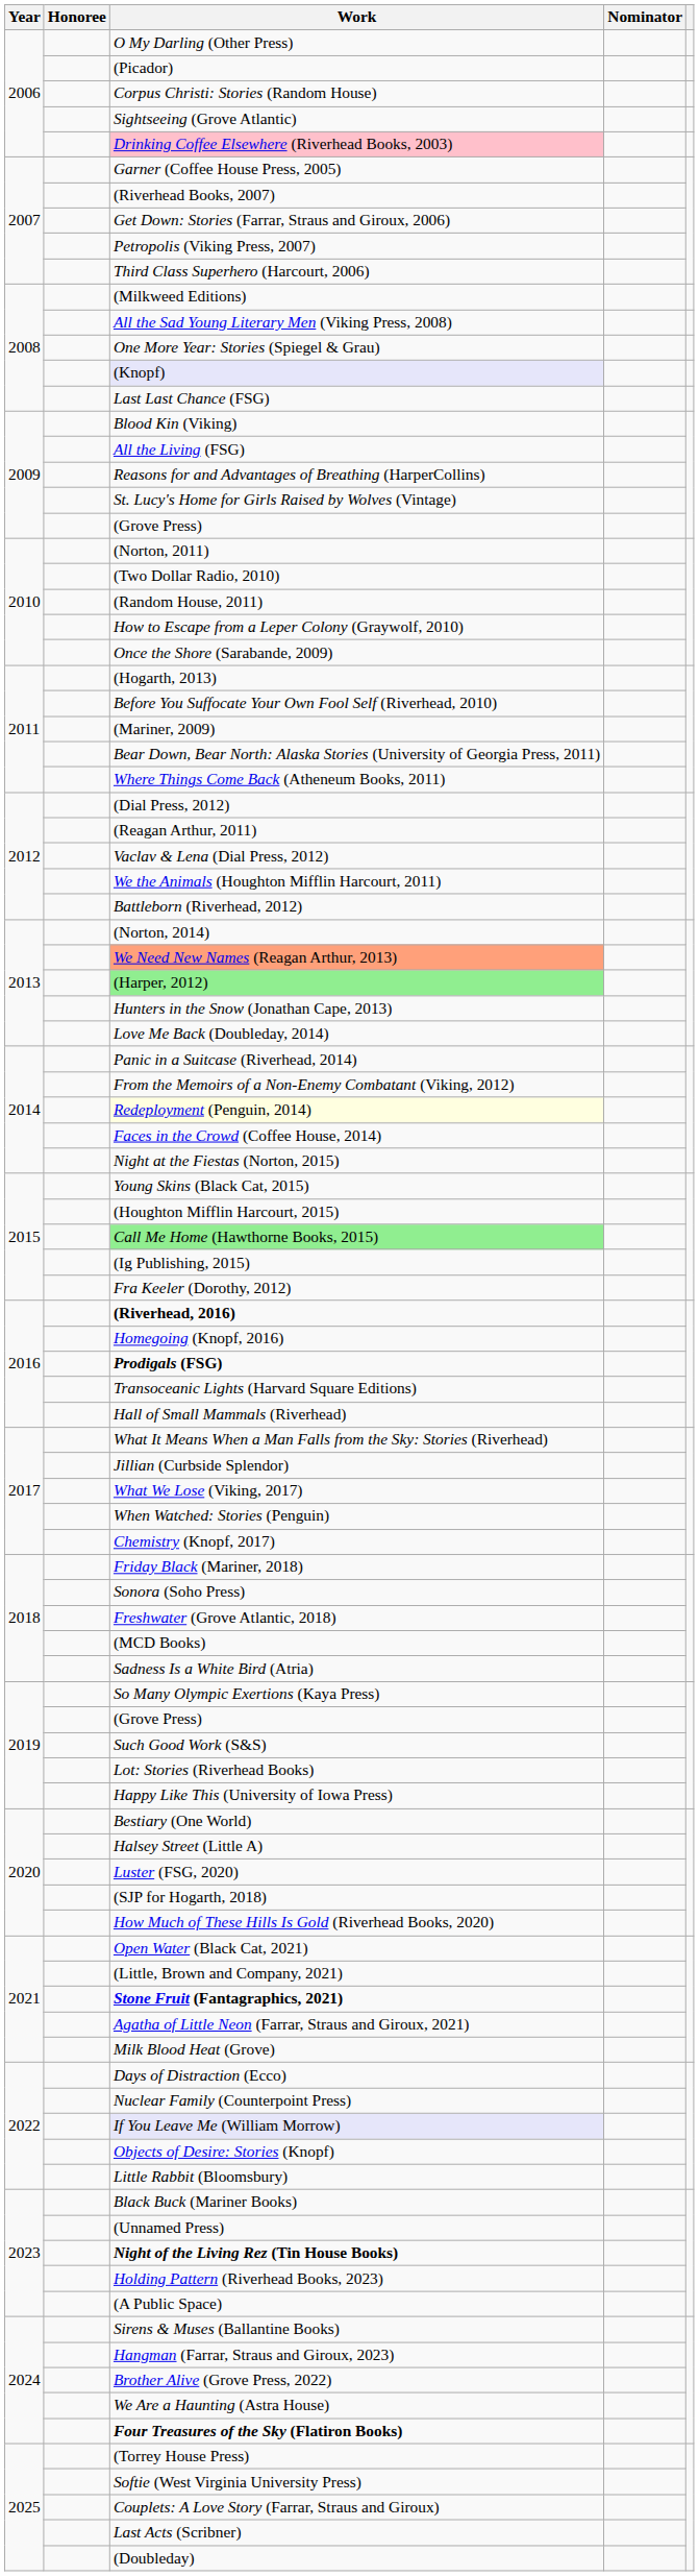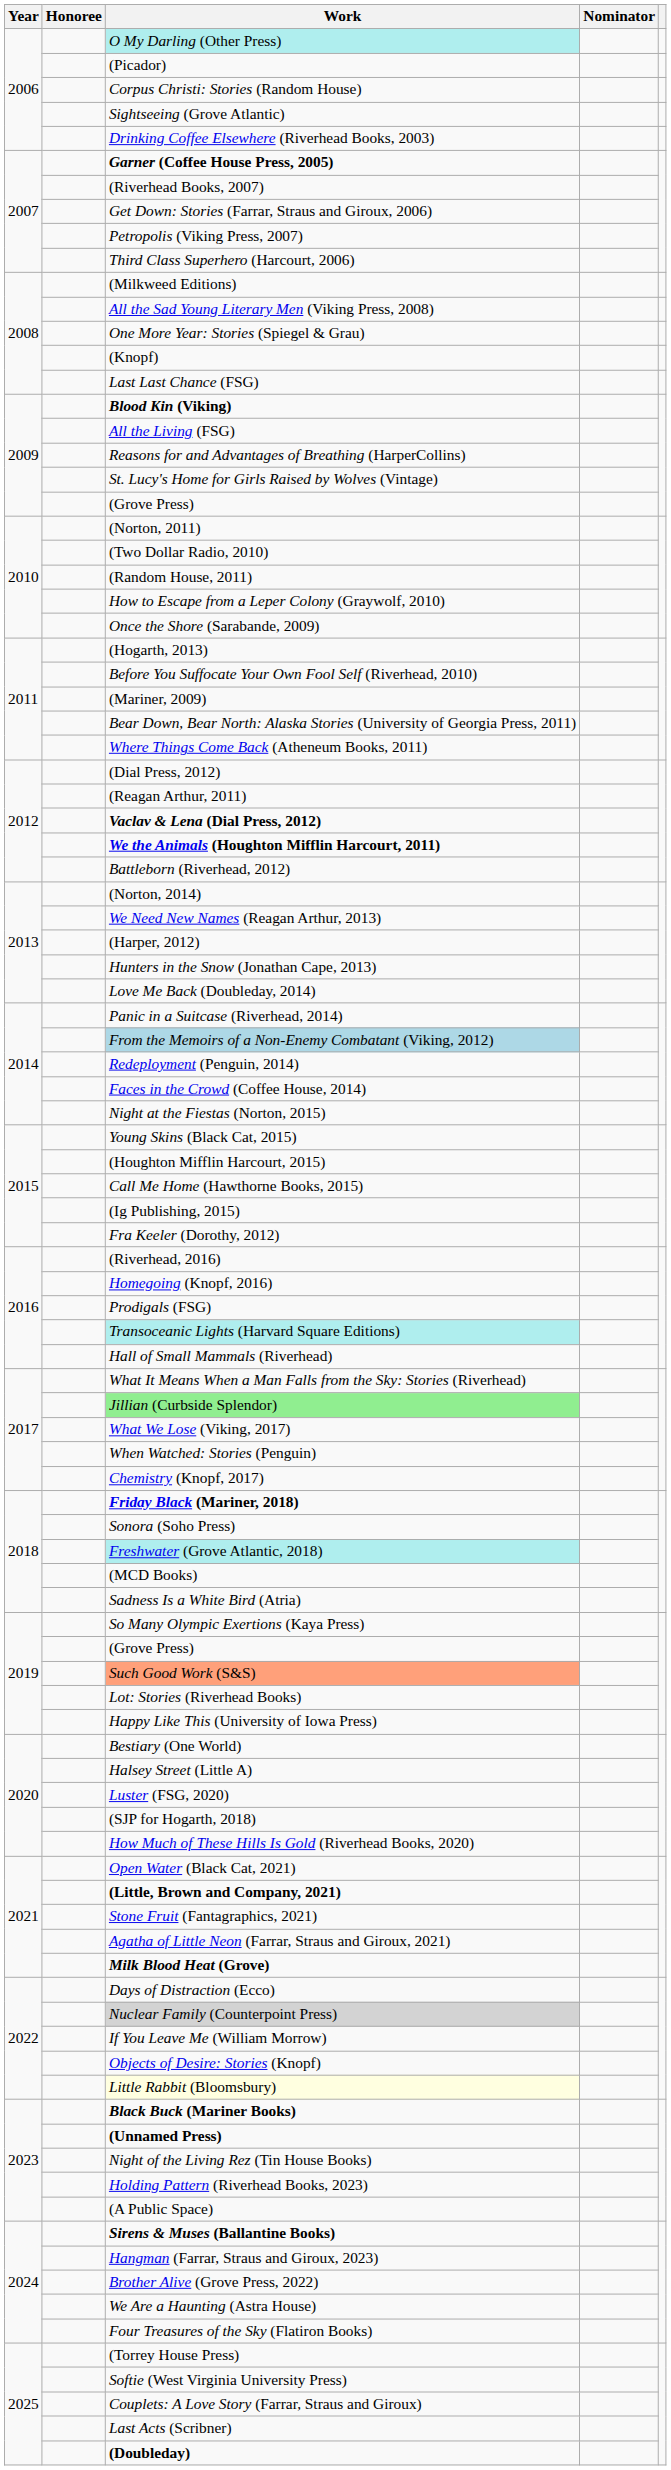O My Darling (Other Press) | Work: no background -> paleturquoise background
Drinking Coffee Elsewhere (Riverhead Books, 2003) | Work: pink background -> no background
Garner (Coffee House Press, 2005) | Work: normal -> bold
(Knopf) | Work: lavender background -> no background
Blood Kin (Viking) | Work: normal -> bold
Vaclav & Lena (Dial Press, 2012) | Work: normal -> bold
We the Animals (Houghton Mifflin Harcourt, 2011) | Work: normal -> bold
We Need New Names (Reagan Arthur, 2013) | Work: lightsalmon background -> no background
(Harper, 2012) | Work: lightgreen background -> no background
From the Memoirs of a Non-Enemy Combatant (Viking, 2012) | Work: no background -> lightblue background
Redeployment (Penguin, 2014) | Work: lightyellow background -> no background
Call Me Home (Hawthorne Books, 2015) | Work: lightgreen background -> no background
(Riverhead, 2016) | Work: bold -> normal
Prodigals (FSG) | Work: bold -> normal
Transoceanic Lights (Harvard Square Editions) | Work: no background -> paleturquoise background
Jillian (Curbside Splendor) | Work: no background -> lightgreen background
Friday Black (Mariner, 2018) | Work: normal -> bold
Freshwater (Grove Atlantic, 2018) | Work: no background -> paleturquoise background
Such Good Work (S&S) | Work: no background -> lightsalmon background
(Little, Brown and Company, 2021) | Work: normal -> bold
Stone Fruit (Fantagraphics, 2021) | Work: bold -> normal
Milk Blood Heat (Grove) | Work: normal -> bold
Nuclear Family (Counterpoint Press) | Work: no background -> lightgrey background
If You Leave Me (William Morrow) | Work: lavender background -> no background
Little Rabbit (Bloomsbury) | Work: no background -> lightyellow background
Black Buck (Mariner Books) | Work: normal -> bold
(Unnamed Press) | Work: normal -> bold
Night of the Living Rez (Tin House Books) | Work: bold -> normal
Sirens & Muses (Ballantine Books) | Work: normal -> bold
Four Treasures of the Sky (Flatiron Books) | Work: bold -> normal
(Doubleday) | Work: normal -> bold
